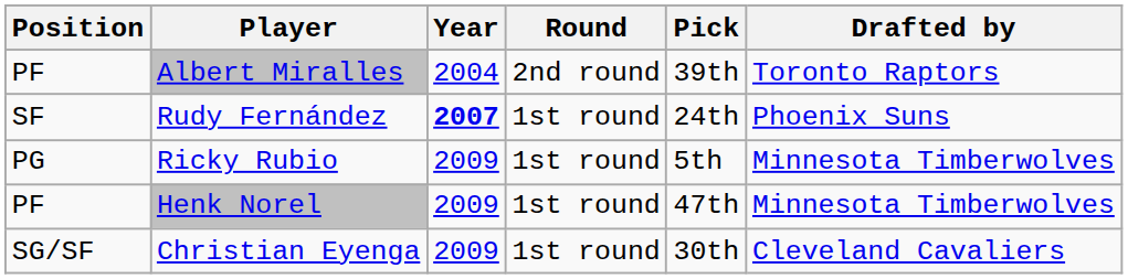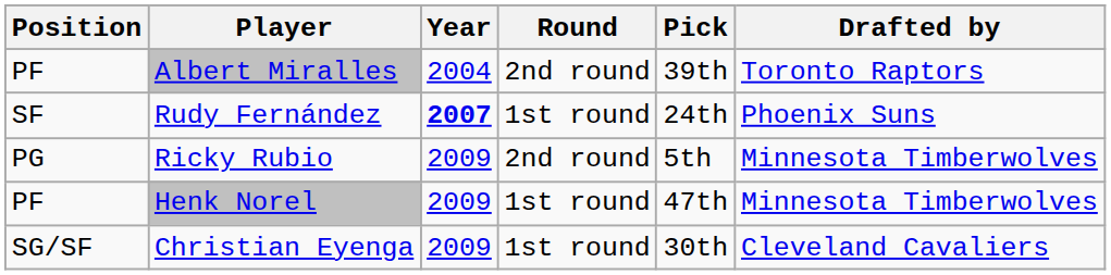Ricky Rubio | Round: 1st round -> 2nd round
